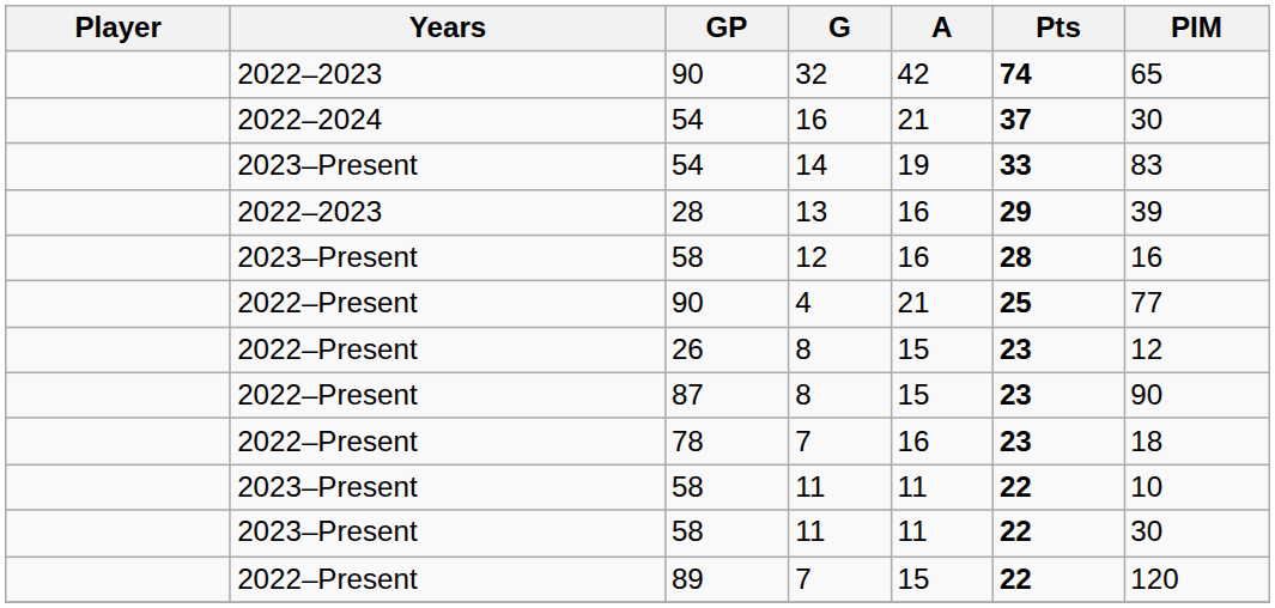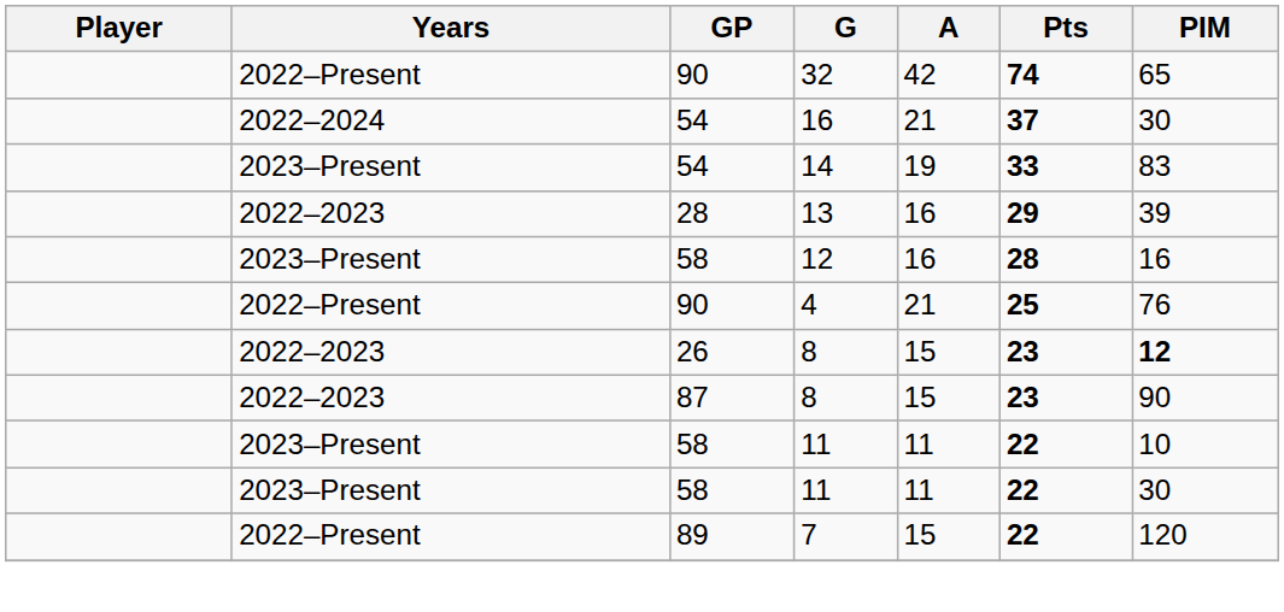32 | Years: 2022–2023 -> 2022–Present
4 | PIM: 77 -> 76
26 / 8 | Years: 2022–Present -> 2022–2023
26 / 8 | PIM: normal -> bold
87 / 8 | Years: 2022–Present -> 2022–2023
- row: 2022–Present | 78 | 7 | 16 | 23 | 18
